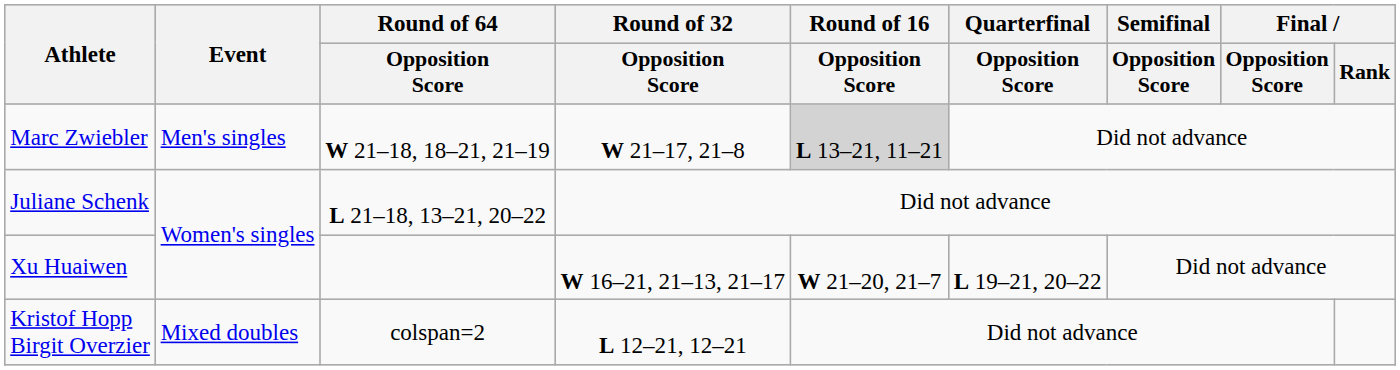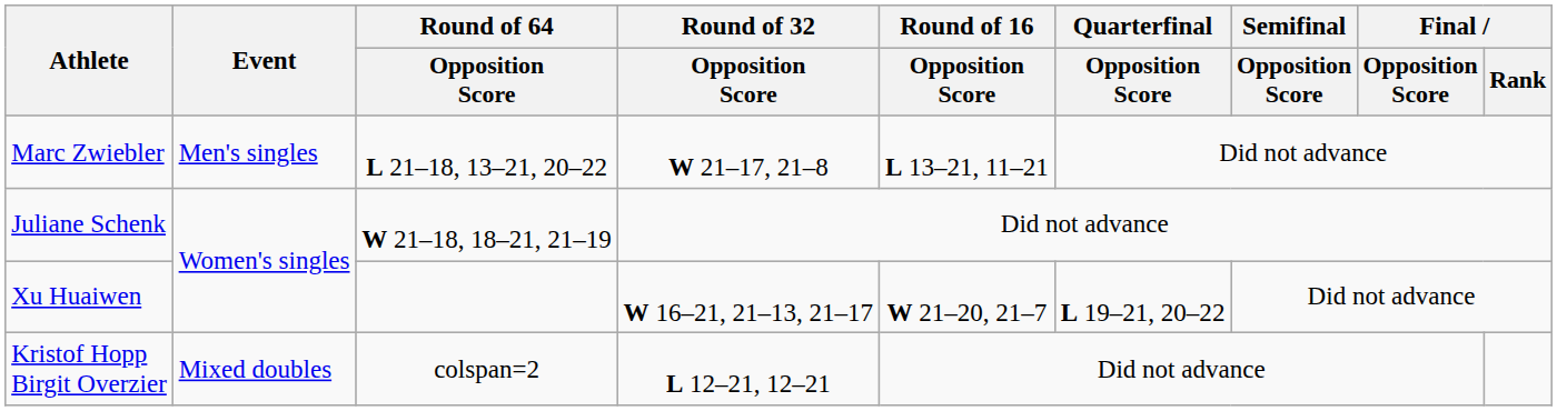Marc Zwiebler | Round of 64 / Opposition Score: W 21–18, 18–21, 21–19 -> L 21–18, 13–21, 20–22
Marc Zwiebler | Round of 16 / Opposition Score: lightgrey background -> no background
Juliane Schenk | Round of 64 / Opposition Score: L 21–18, 13–21, 20–22 -> W 21–18, 18–21, 21–19
